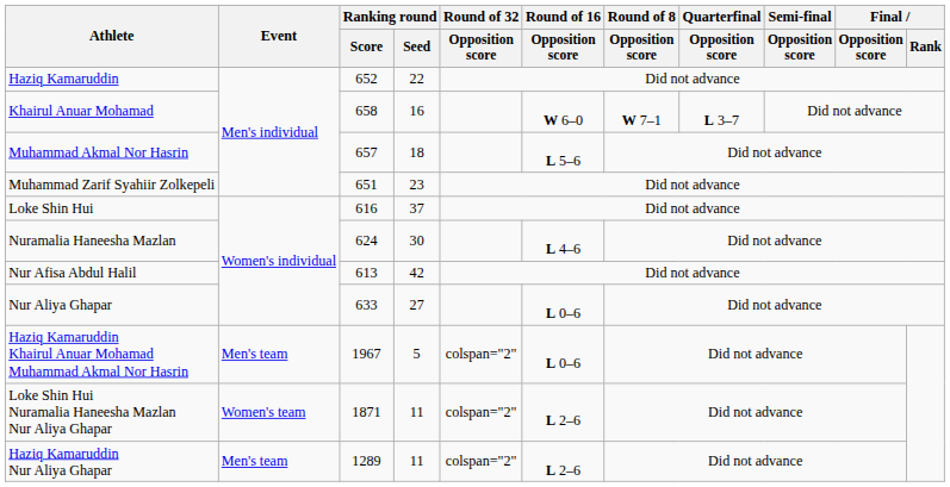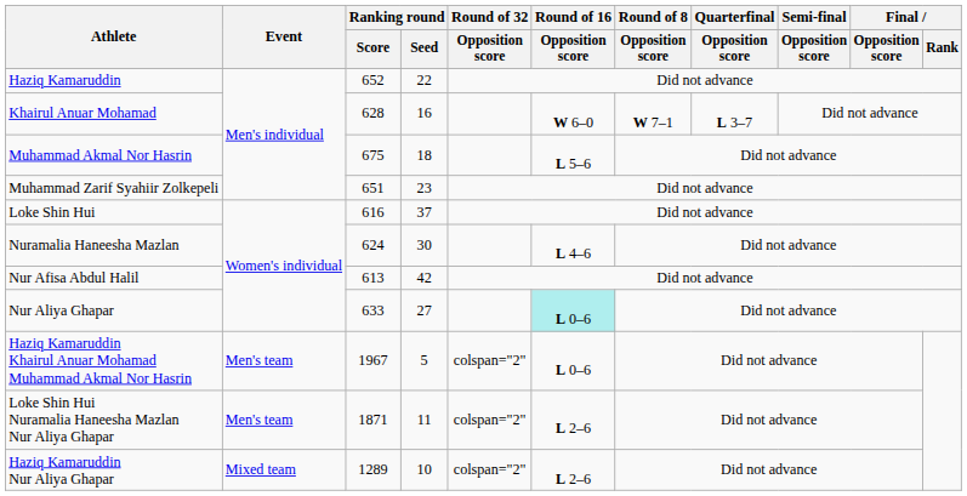Khairul Anuar Mohamad | Ranking round / Score: 658 -> 628
Muhammad Akmal Nor Hasrin | Ranking round / Score: 657 -> 675
Nur Aliya Ghapar | Round of 16 / Opposition score: no background -> paleturquoise background
Loke Shin Hui Nuramalia Haneesha Mazlan Nur Aliya Ghapar | Event: Women's team -> Men's team
Haziq Kamaruddin Nur Aliya Ghapar | Event: Men's team -> Mixed team
Haziq Kamaruddin Nur Aliya Ghapar | Ranking round / Seed: 11 -> 10
